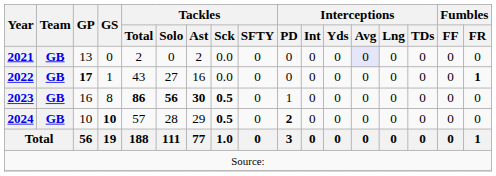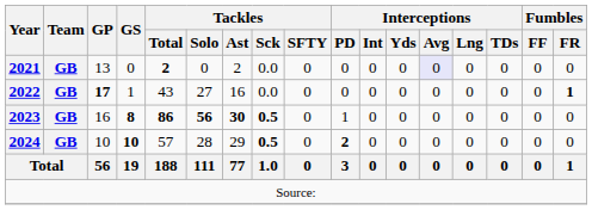2021 | Tackles / Total: normal -> bold
2023 | GS: normal -> bold
